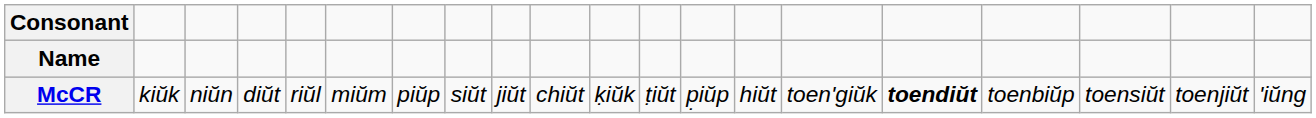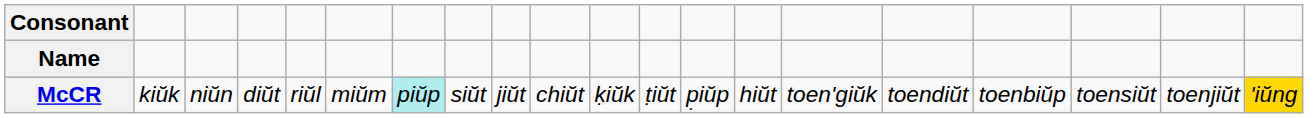McCR | column 7: no background -> paleturquoise background
McCR | column 16: bold -> normal
McCR | column 20: no background -> gold background
